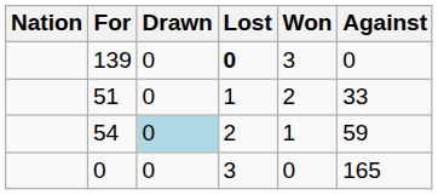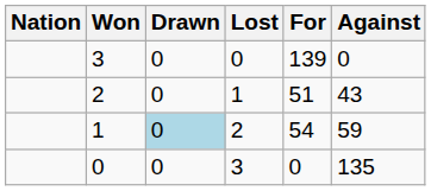columns swapped: Won <-> For
row 2 | Lost: bold -> normal
row 3 | Against: 33 -> 43
row 5 | Against: 165 -> 135
